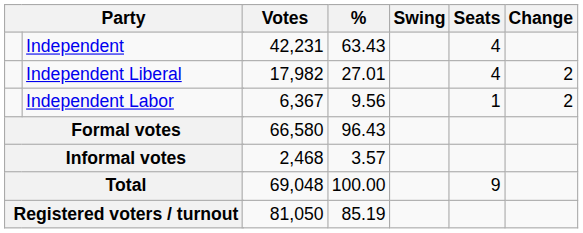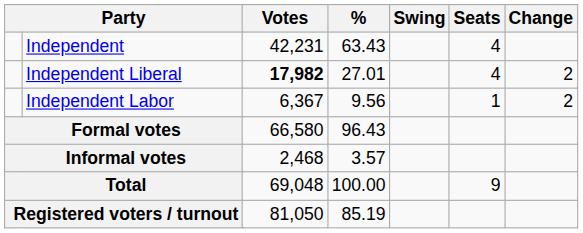Independent Liberal | Votes: normal -> bold
